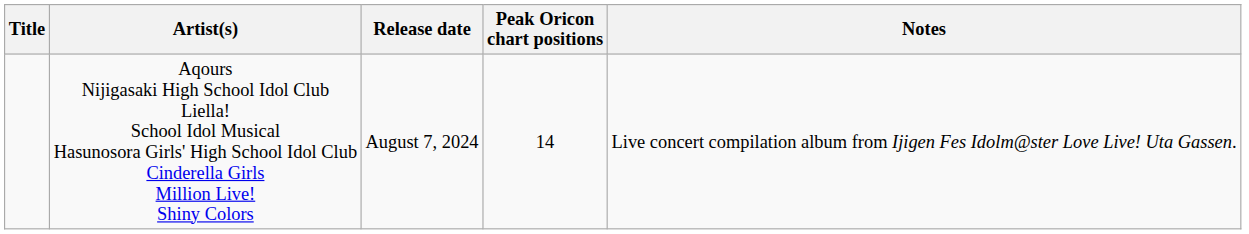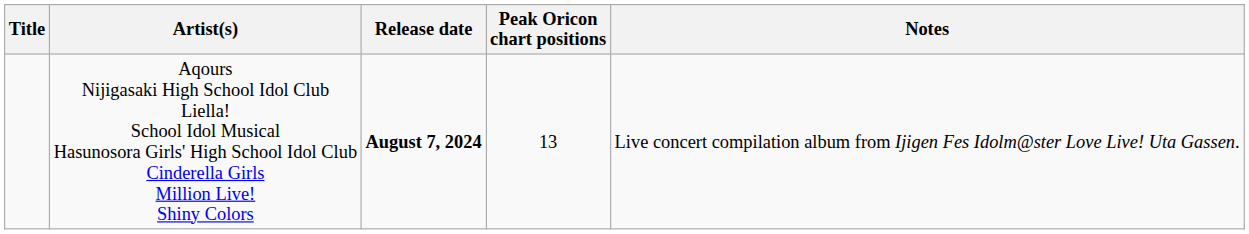row 2 | Release date: normal -> bold
row 2 | Peak Oricon chart positions: 14 -> 13
